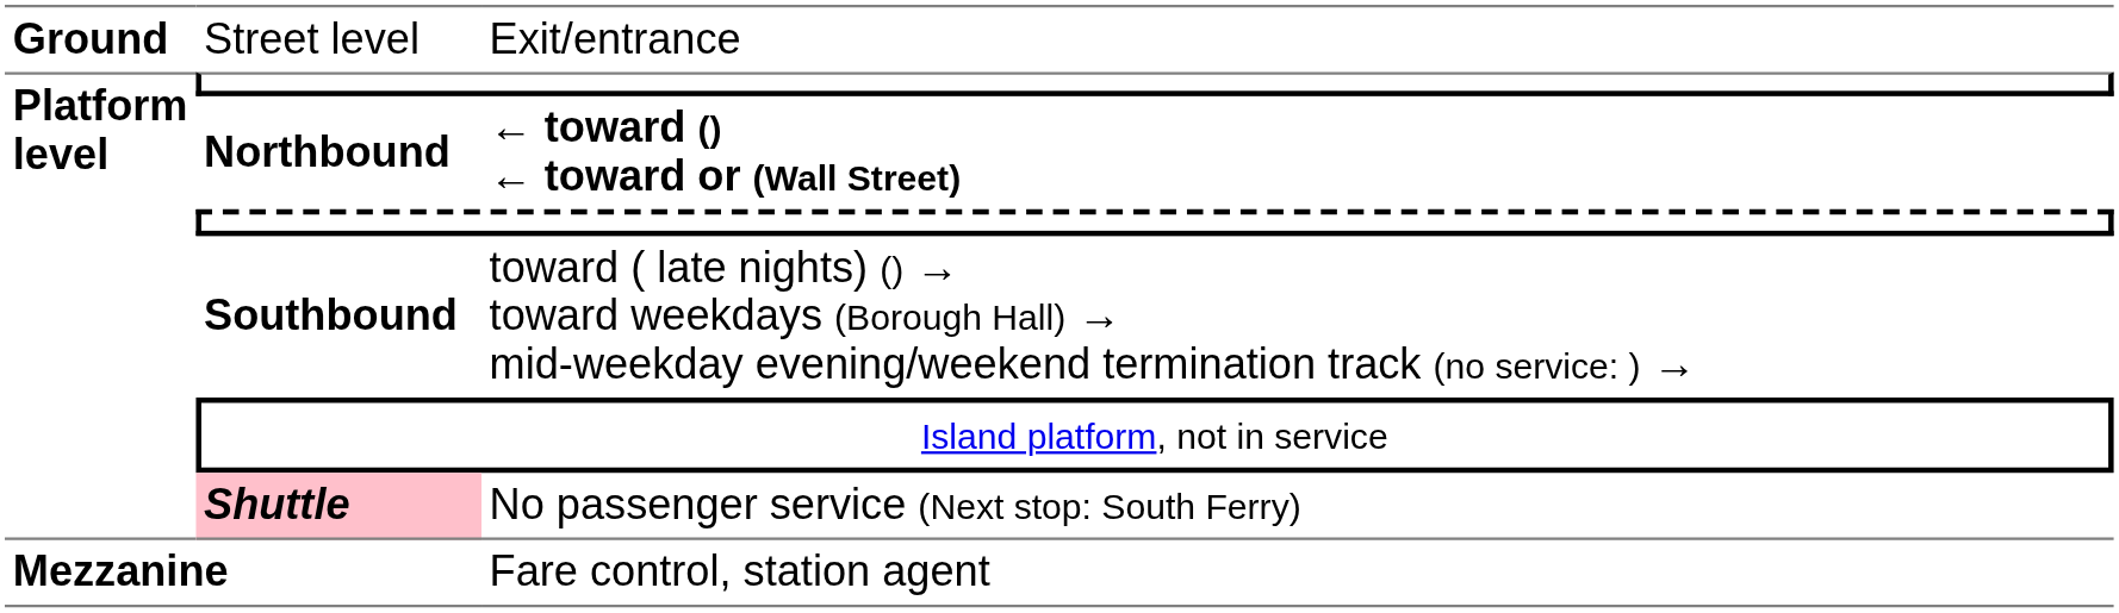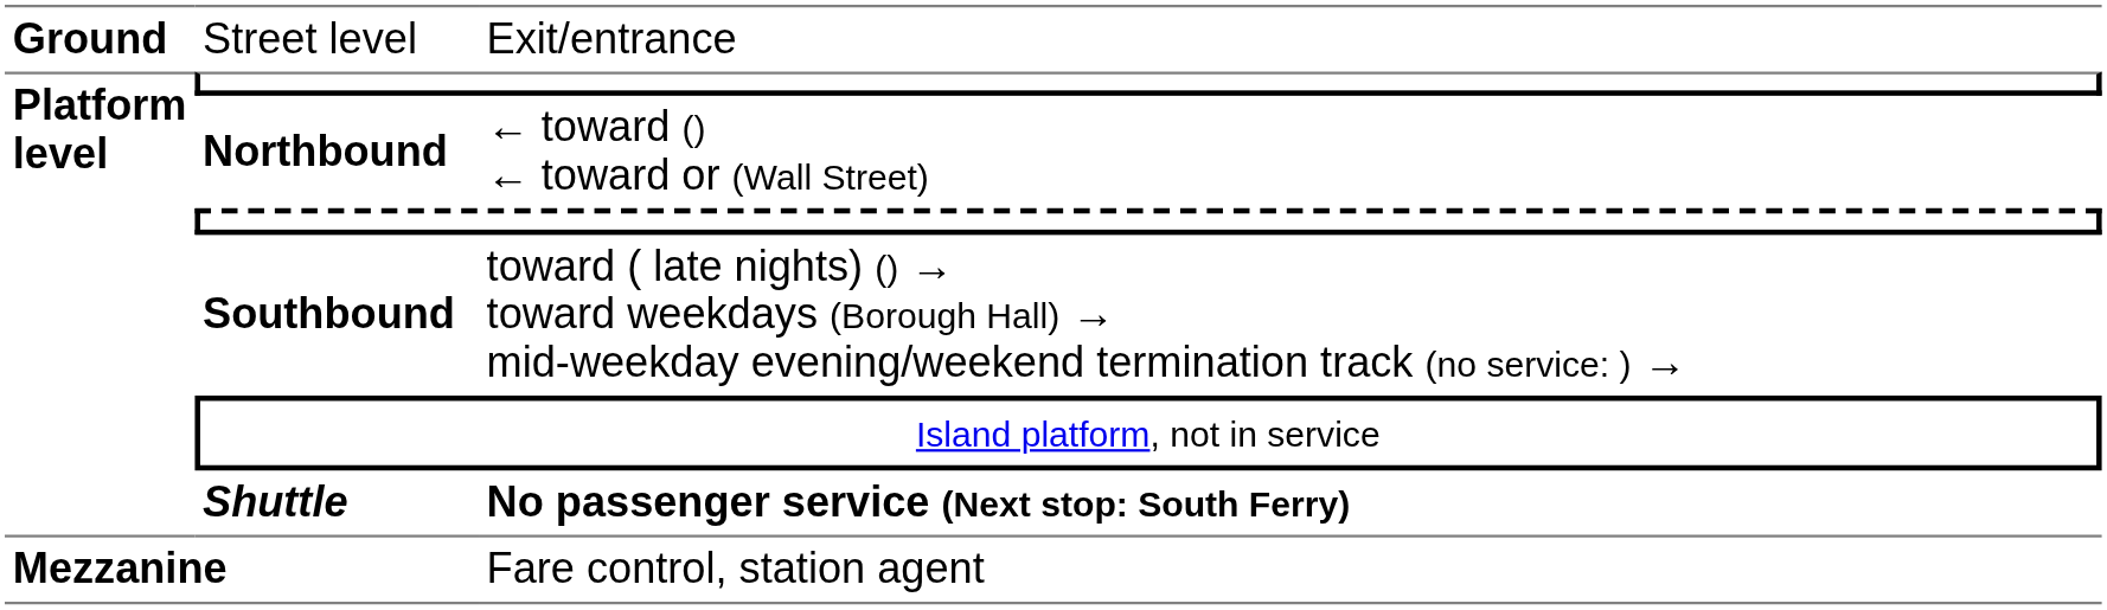Northbound | column 3: bold -> normal
Shuttle | column 2: pink background -> no background
Shuttle | column 3: normal -> bold
